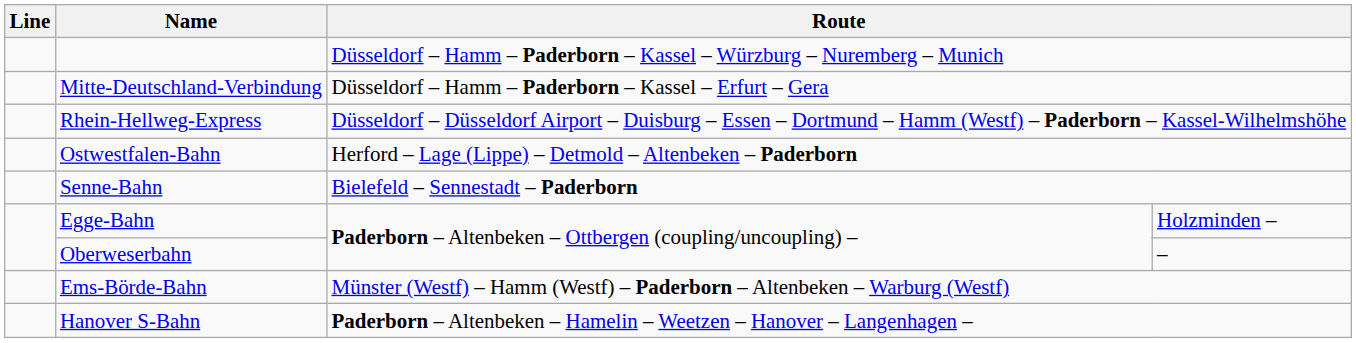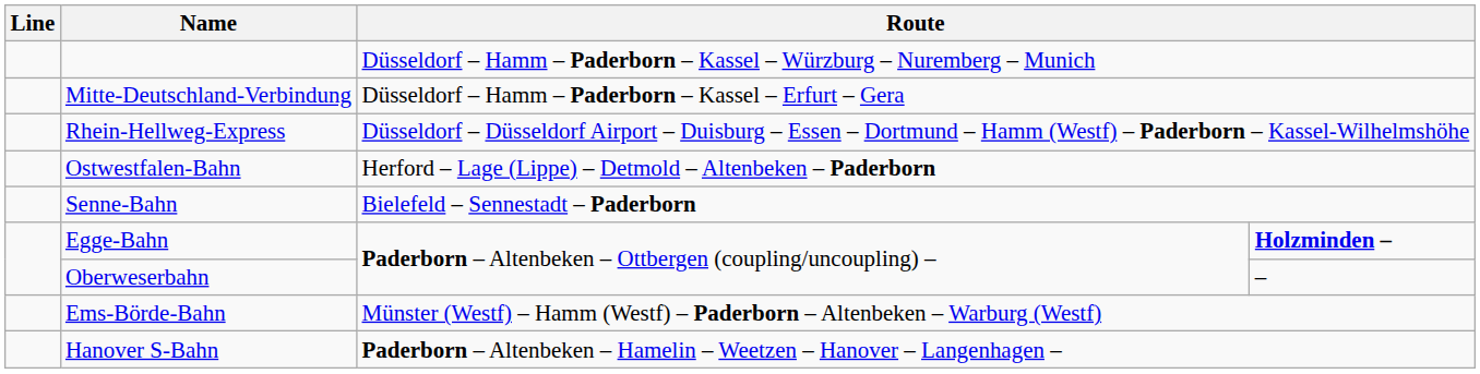Egge-Bahn | column 4: normal -> bold
